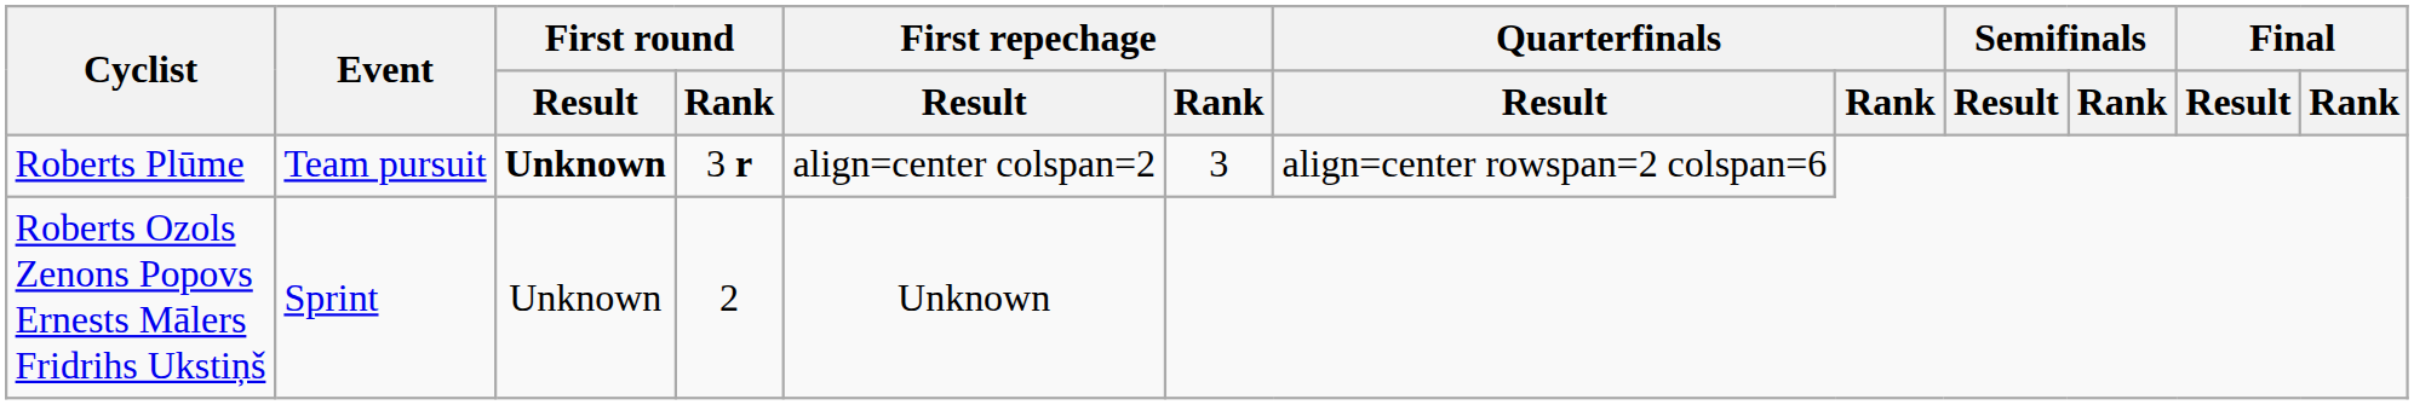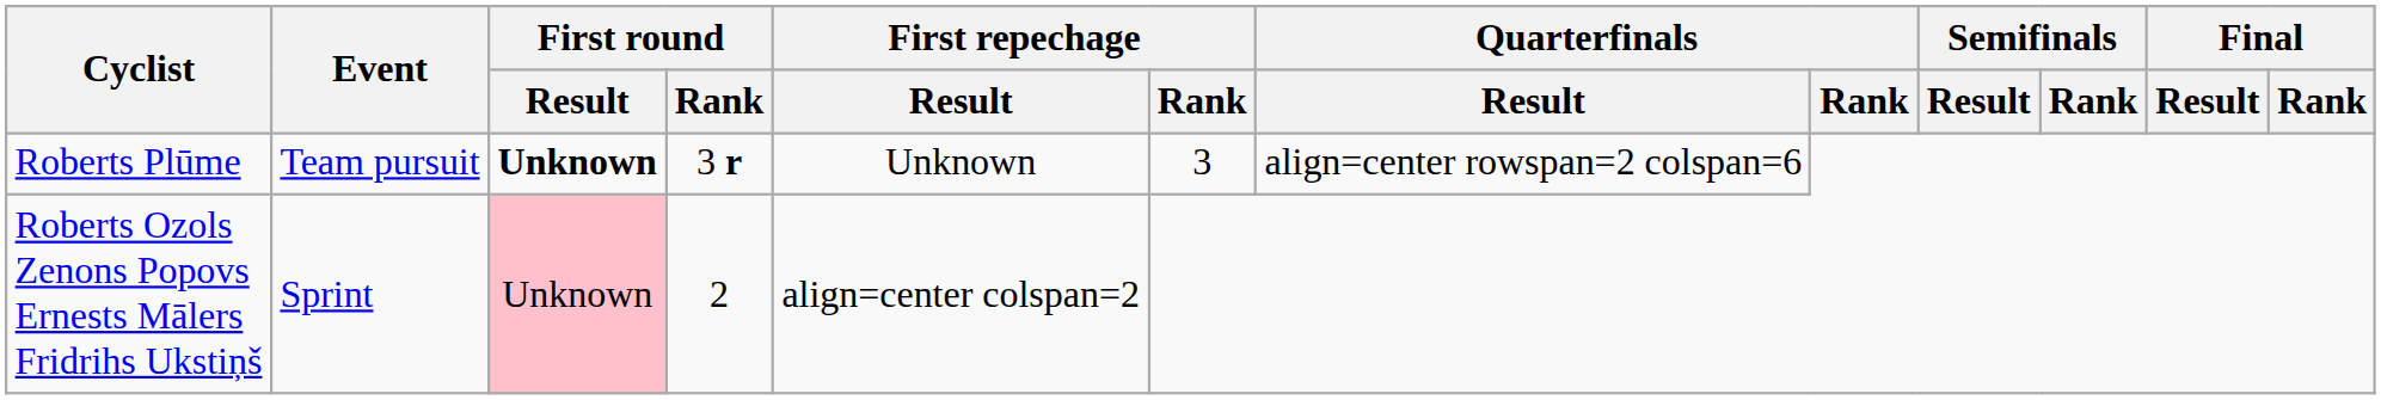Roberts Plūme | First repechage / Result: align=center colspan=2 -> Unknown
Roberts Ozols Zenons Popovs Ernests Mālers Fridrihs Ukstiņš | First round / Result: no background -> pink background
Roberts Ozols Zenons Popovs Ernests Mālers Fridrihs Ukstiņš | First repechage / Result: Unknown -> align=center colspan=2
